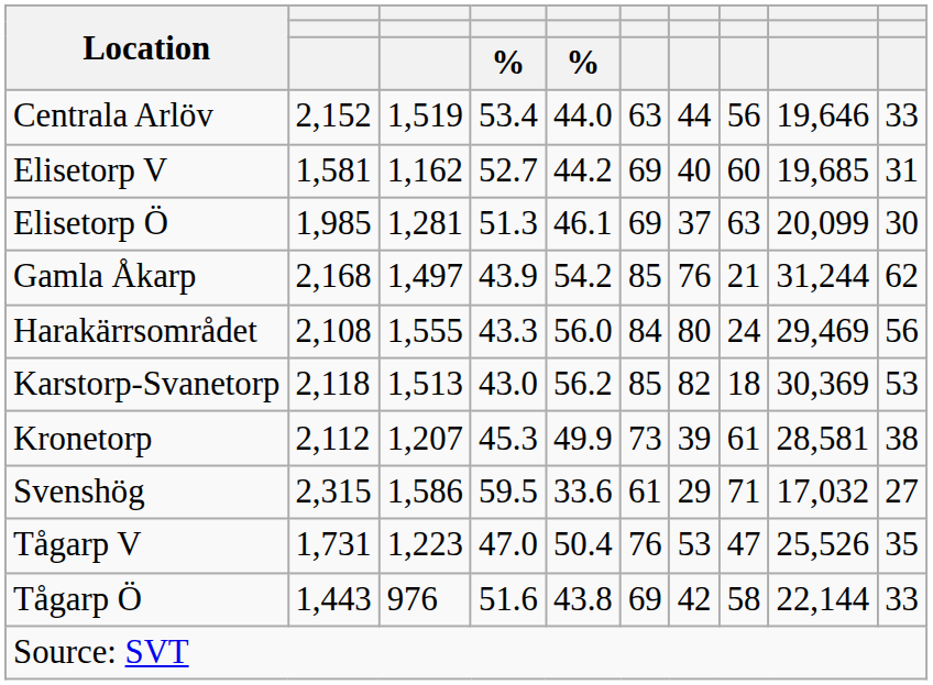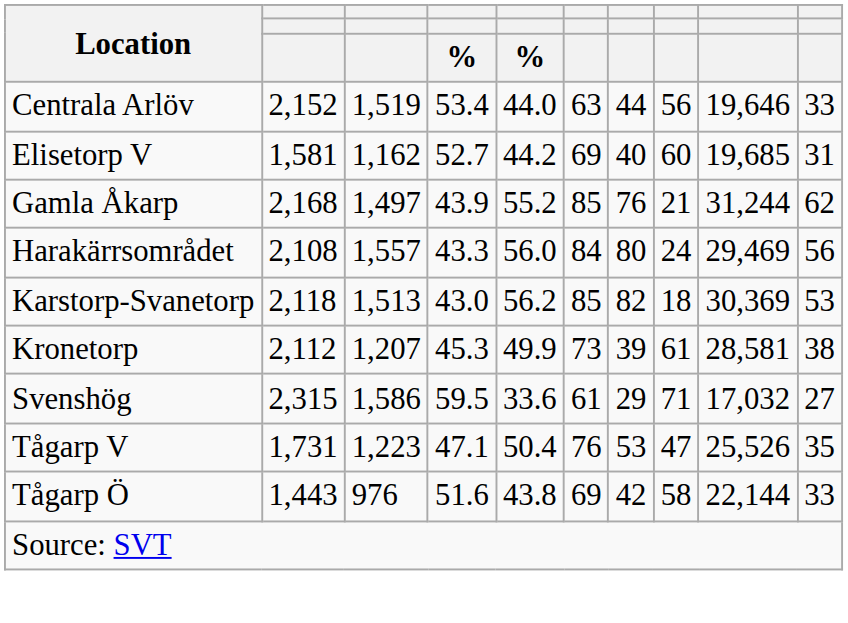- row: Elisetorp Ö | 1,985 | 1,281 | 51.3 | 46.1 | 69 | 37 | 63 | 20,099 | 30
Gamla Åkarp | column 5: 54.2 -> 55.2
Harakärrsområdet | column 3: 1,555 -> 1,557
Tågarp V | column 4: 47.0 -> 47.1
